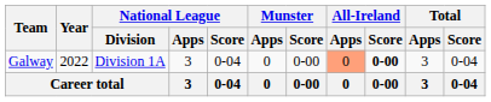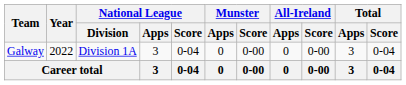Galway | All-Ireland / Apps: lightsalmon background -> no background
Galway | All-Ireland / Score: bold -> normal
